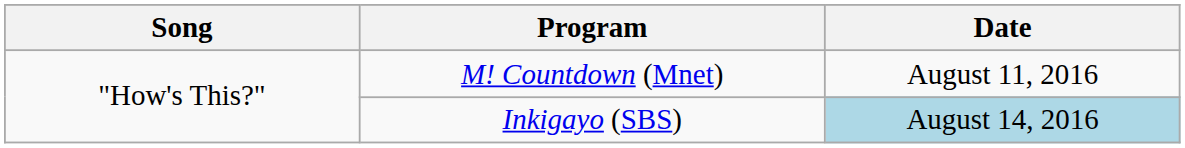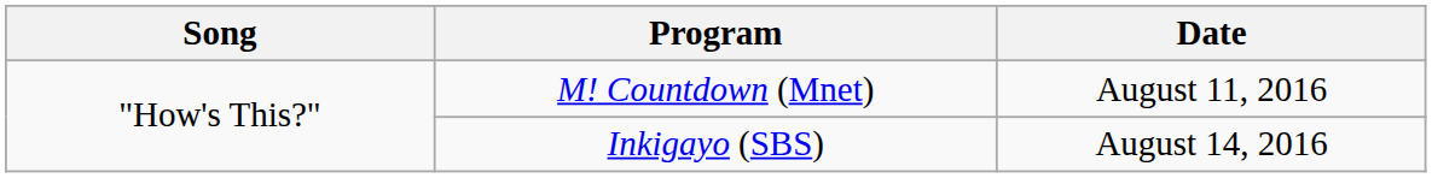Inkigayo (SBS) | Date: lightblue background -> no background
